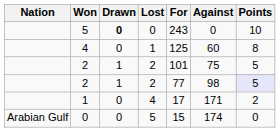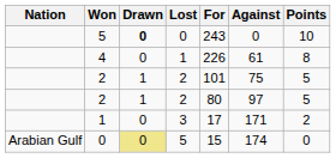row 3 | For: 125 -> 226
row 3 | Against: 60 -> 61
row 5 | For: 77 -> 80
row 5 | Against: 98 -> 97
row 5 | Points: lavender background -> no background
row 6 | Lost: 4 -> 3
row 7 | Drawn: no background -> khaki background
